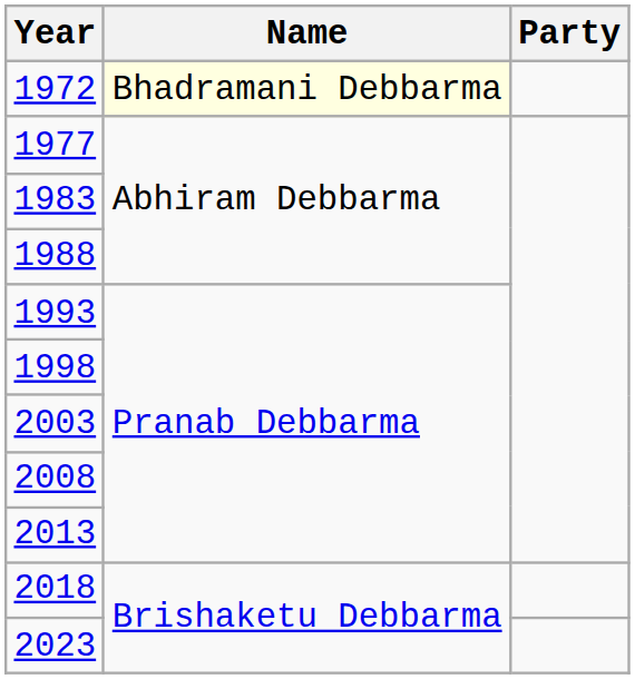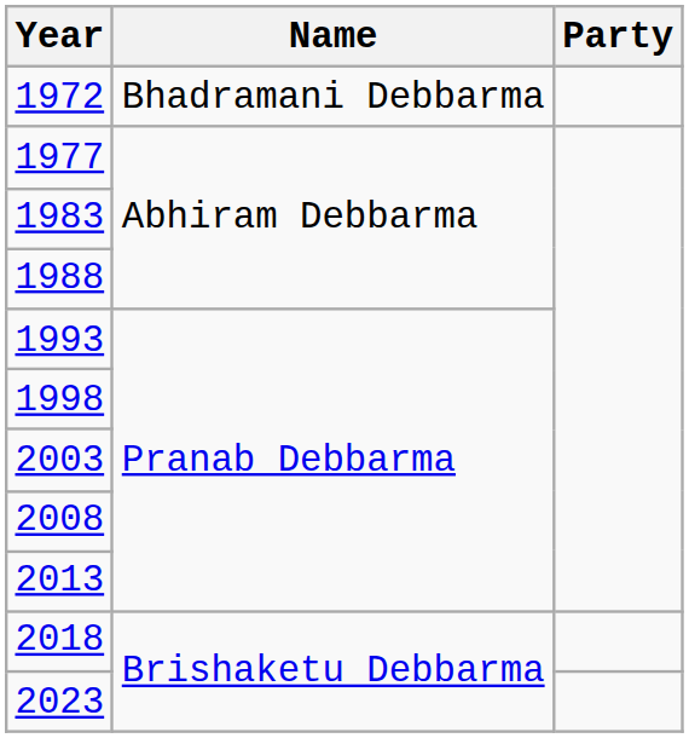1972 | Name: lightyellow background -> no background
